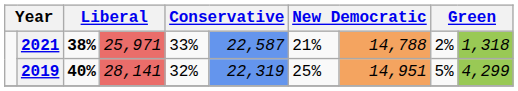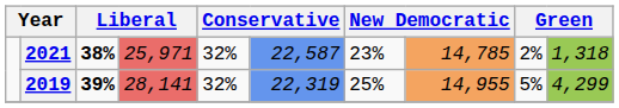2021 | column 5: 33% -> 32%
2021 | column 7: 21% -> 23%
2021 | column 8: 14,788 -> 14,785
2019 | column 3: 40% -> 39%
2019 | column 8: 14,951 -> 14,955
